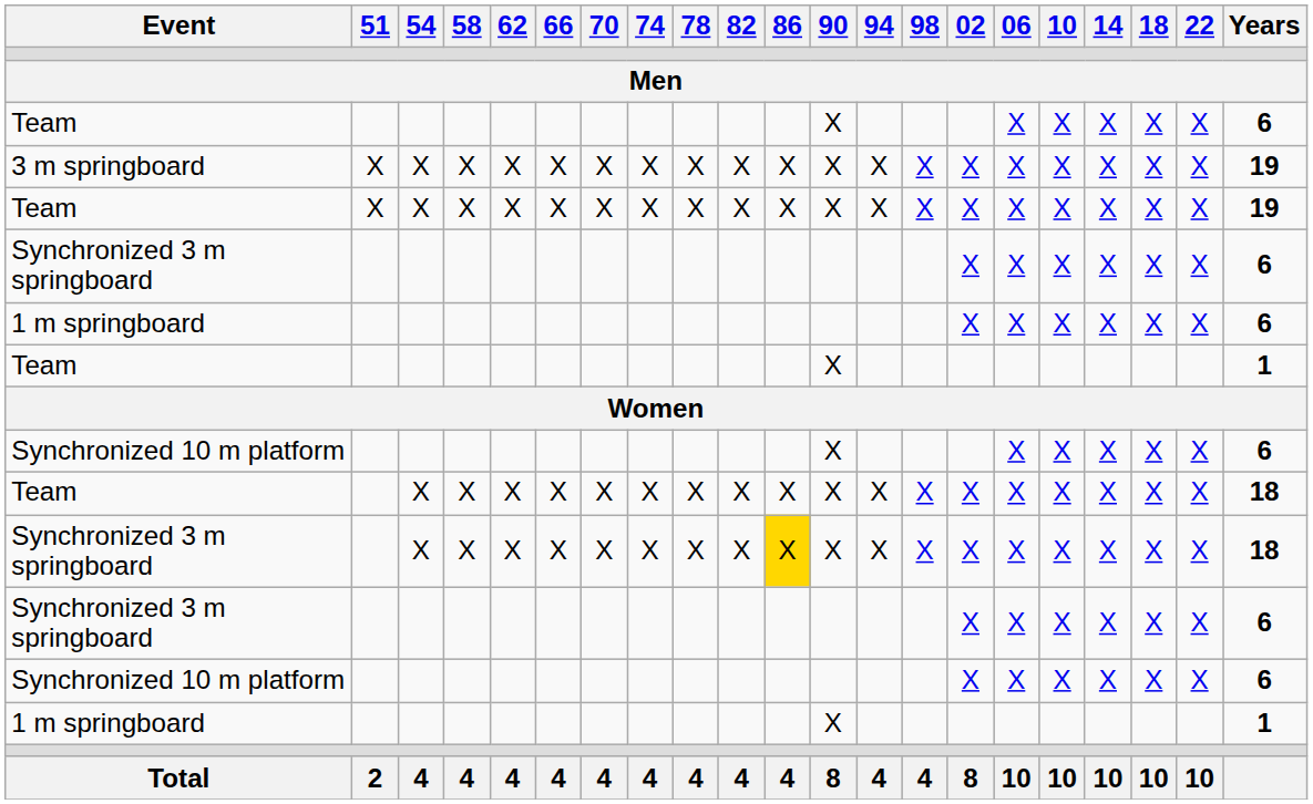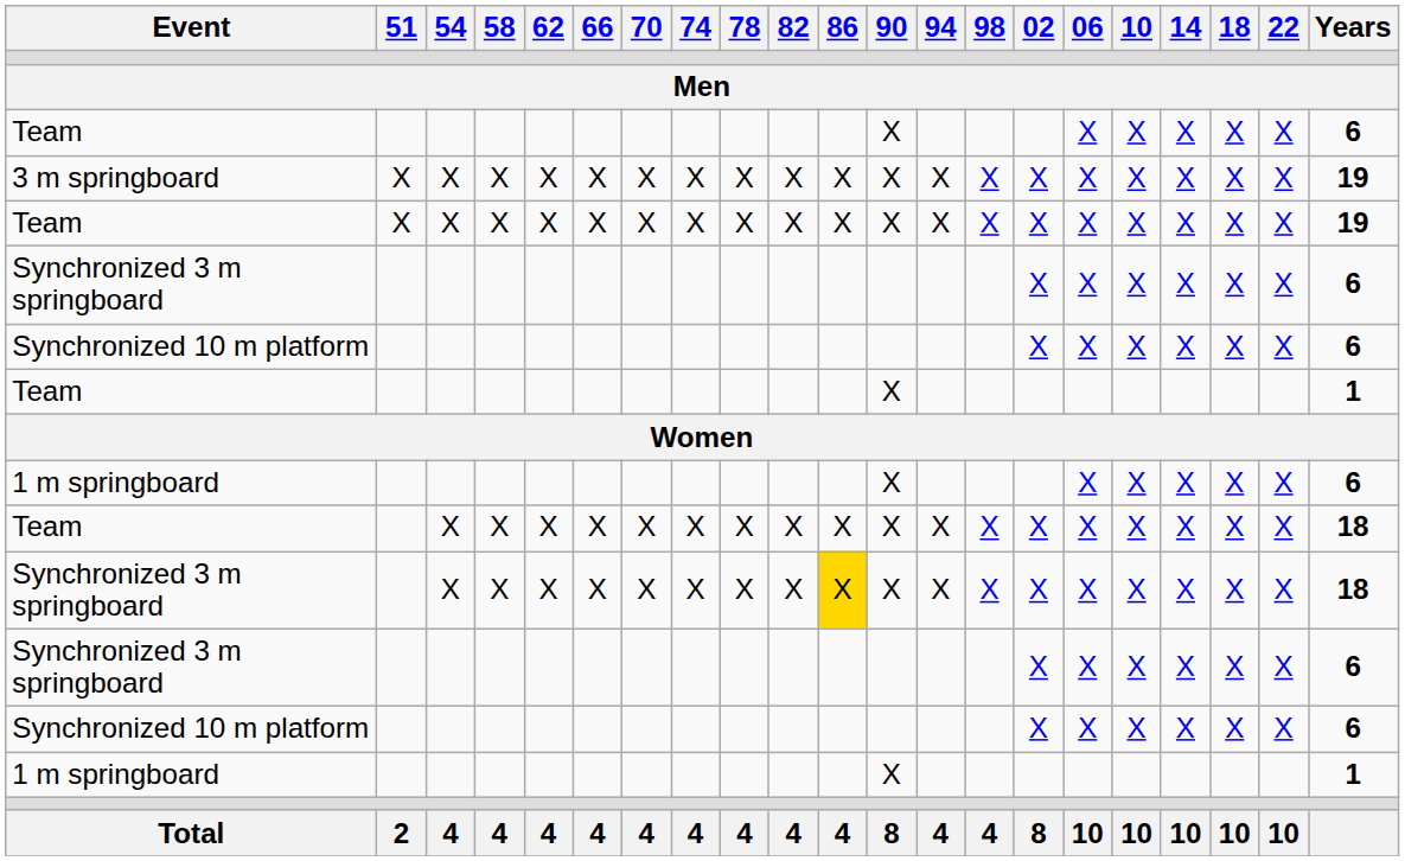row 8 | Event: 1 m springboard -> Synchronized 10 m platform
row 11 | Event: Synchronized 10 m platform -> 1 m springboard
